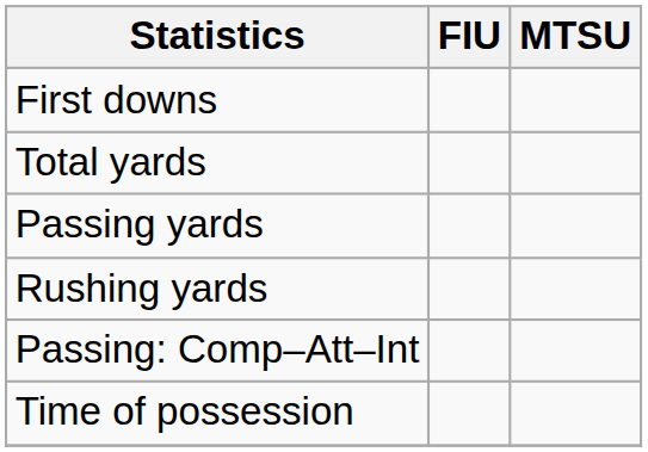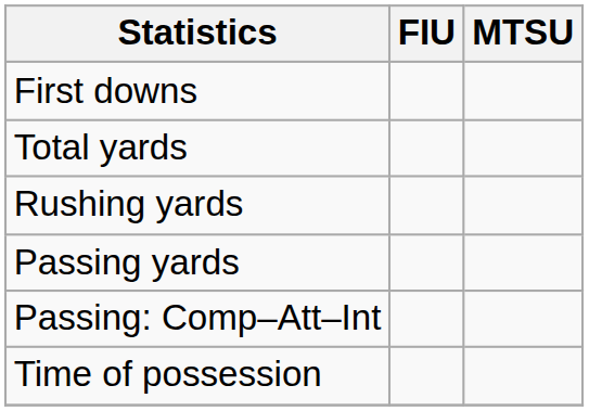rows swapped: Rushing yards <-> Passing yards
